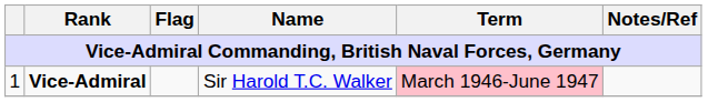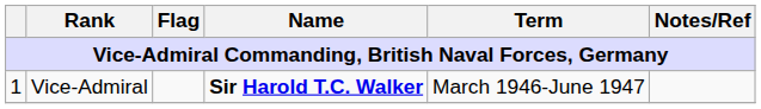1 | Rank: bold -> normal
1 | Name: normal -> bold
1 | Term: pink background -> no background
